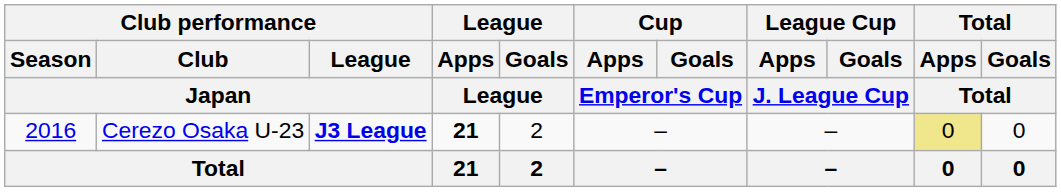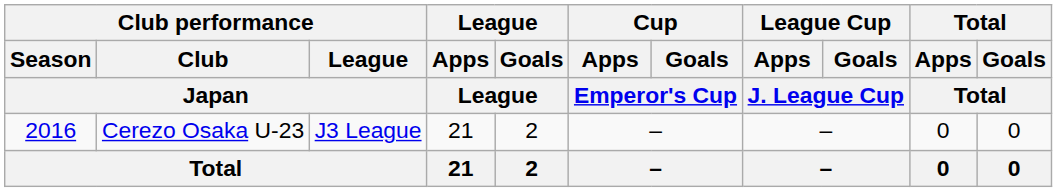Cerezo Osaka U-23 | Club performance / League / Japan: bold -> normal
Cerezo Osaka U-23 | League / Apps / League: bold -> normal
Cerezo Osaka U-23 | Total / Apps / Total: khaki background -> no background
